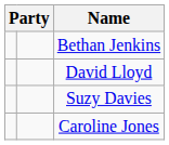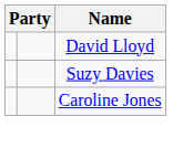- row: Bethan Jenkins
